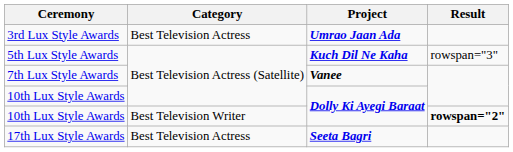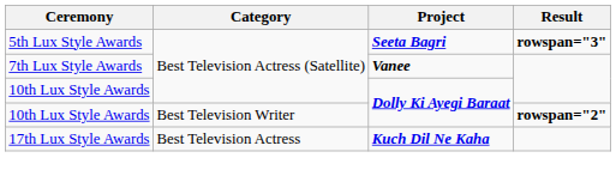- row: 3rd Lux Style Awards | Best Television Actress | Umrao Jaan Ada
5th Lux Style Awards | Project: Kuch Dil Ne Kaha -> Seeta Bagri
5th Lux Style Awards | Result: normal -> bold
17th Lux Style Awards | Project: Seeta Bagri -> Kuch Dil Ne Kaha
